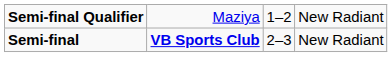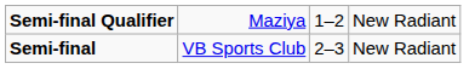Semi-final | column 2: bold -> normal
